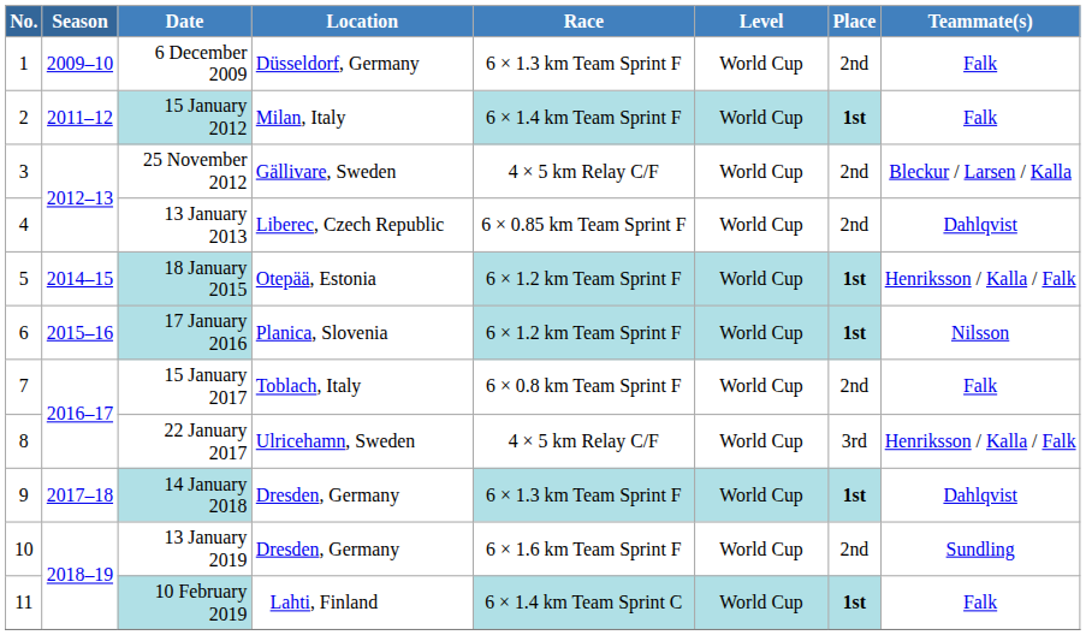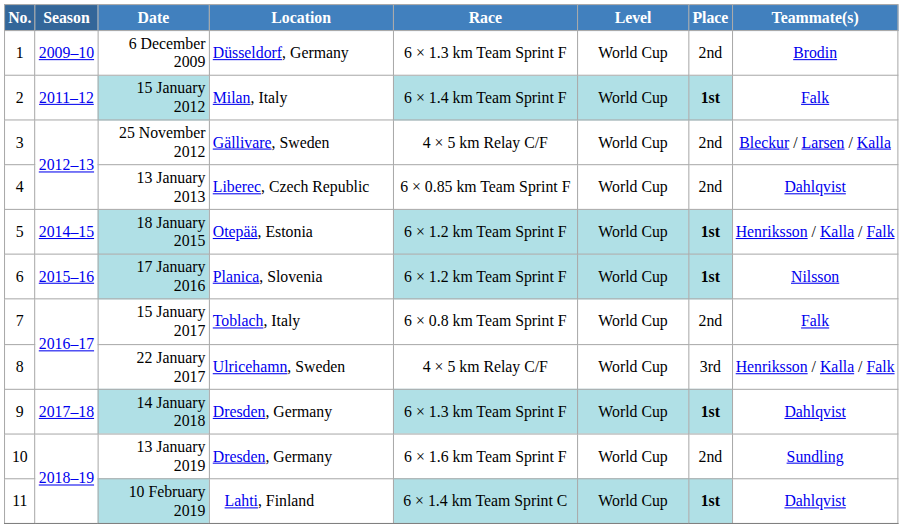6 December 2009 | Teammate(s): Falk -> Brodin
10 February 2019 | Teammate(s): Falk -> Dahlqvist
